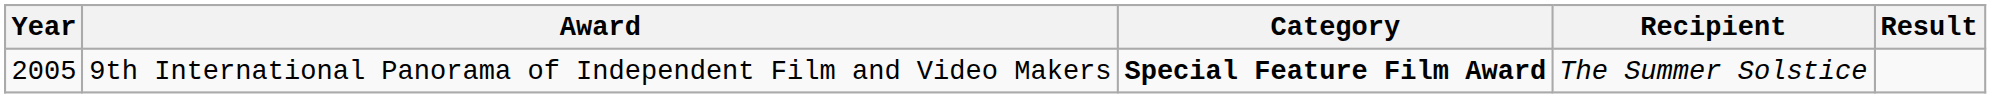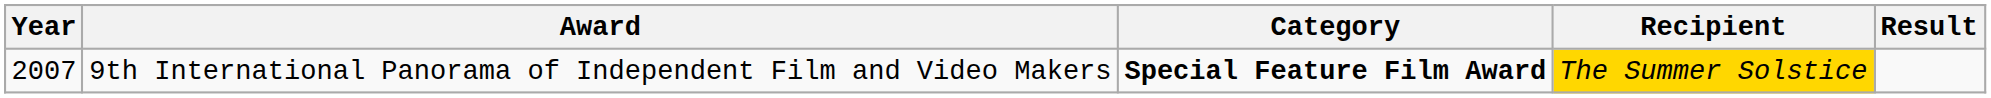row 2 | Year: 2005 -> 2007
row 2 | Recipient: no background -> gold background
